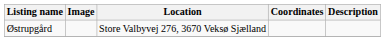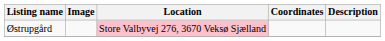Østrupgård | Location: no background -> pink background
